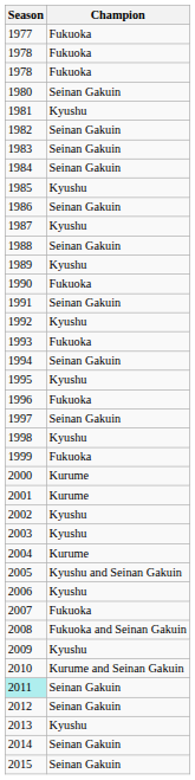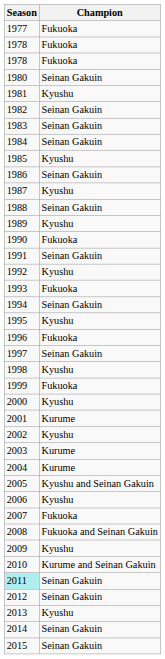row 25 | Champion: Kurume -> Kyushu
row 28 | Champion: Kyushu -> Kurume
